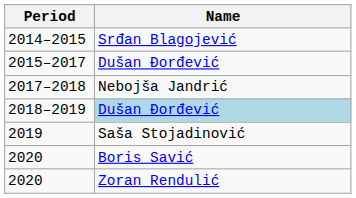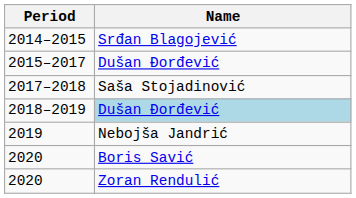row 4 | Name: Nebojša Jandrić -> Saša Stojadinović
row 6 | Name: Saša Stojadinović -> Nebojša Jandrić
